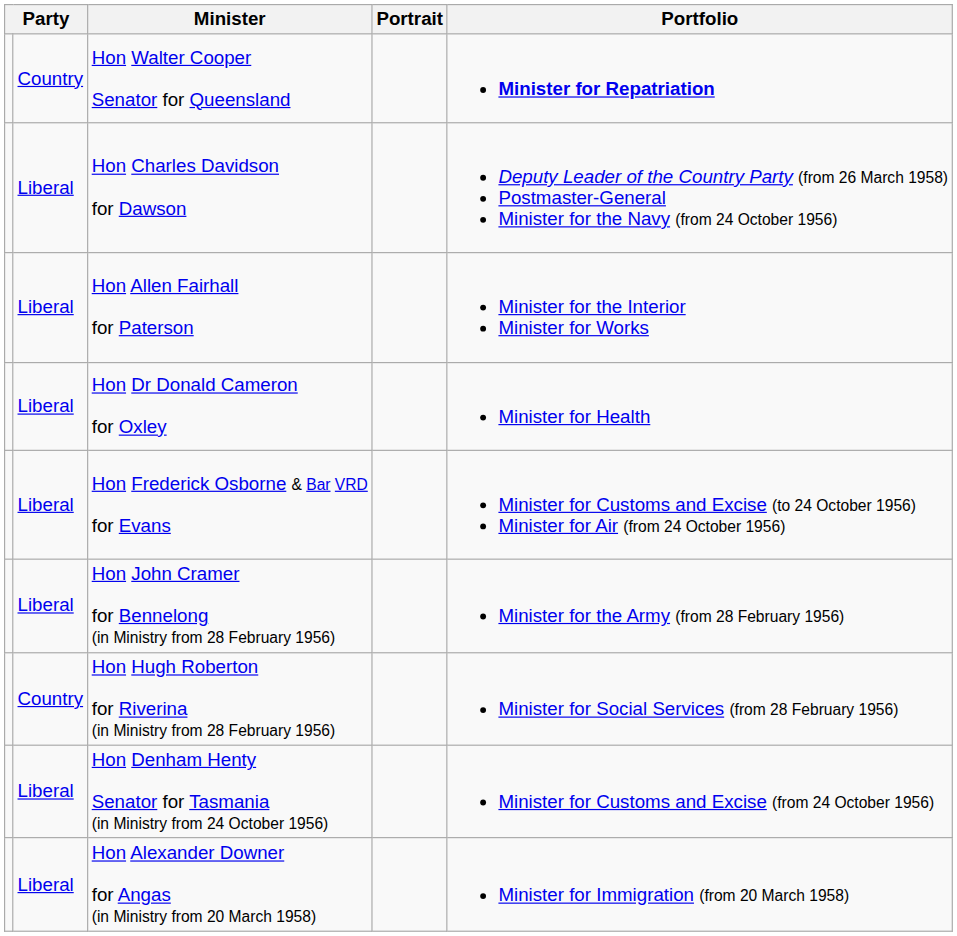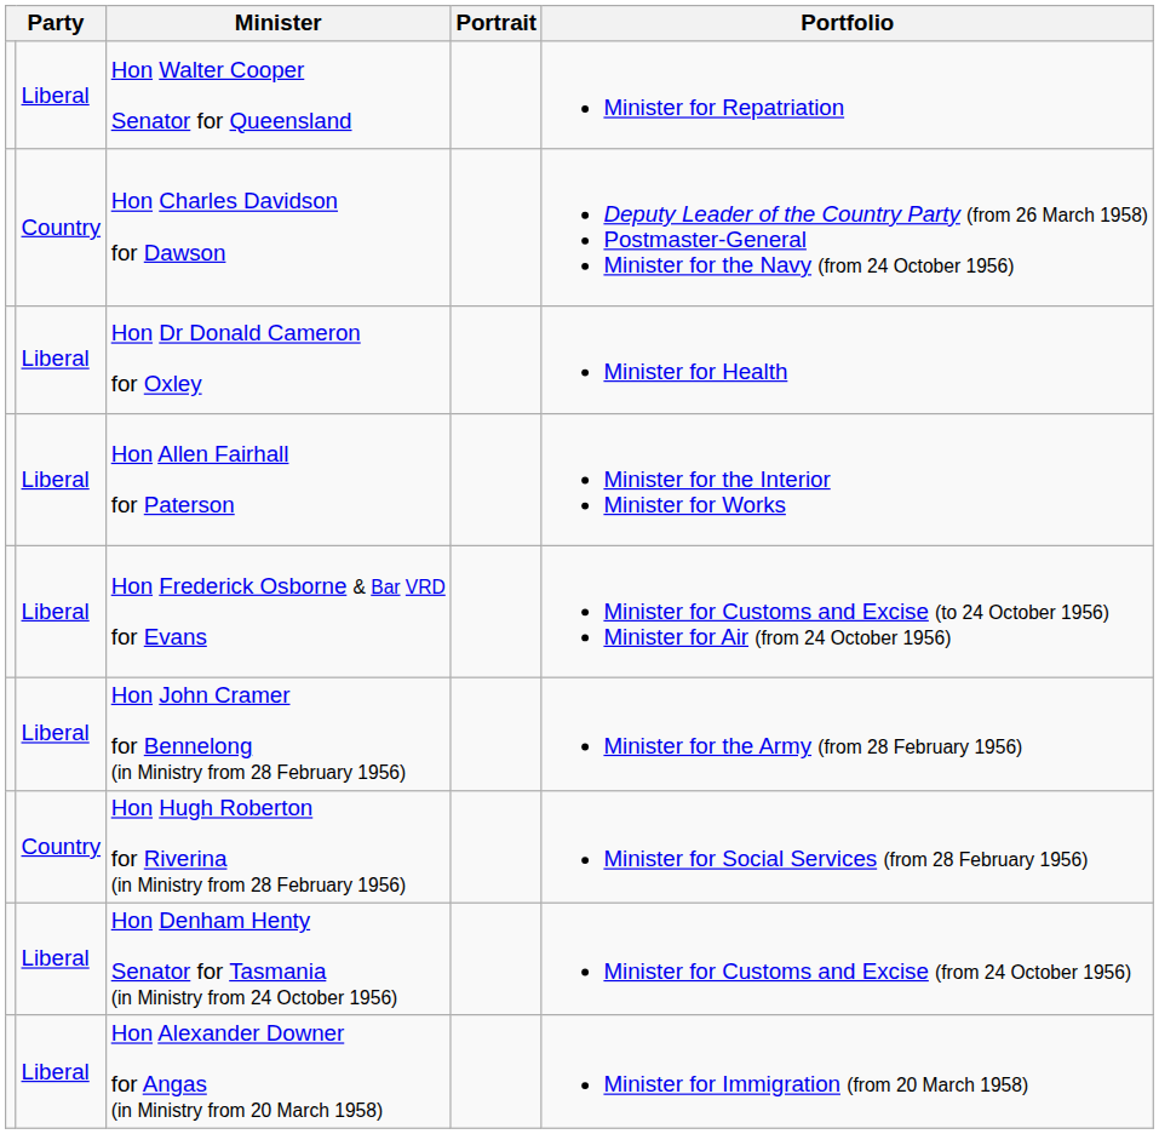Hon Walter Cooper Senator for Queensland | column 2: Country -> Liberal
Hon Walter Cooper Senator for Queensland | Portfolio: bold -> normal
Hon Charles Davidson for Dawson | column 2: Liberal -> Country
rows swapped: Hon Dr Donald Cameron for Oxley <-> Hon Allen Fairhall for Paterson
